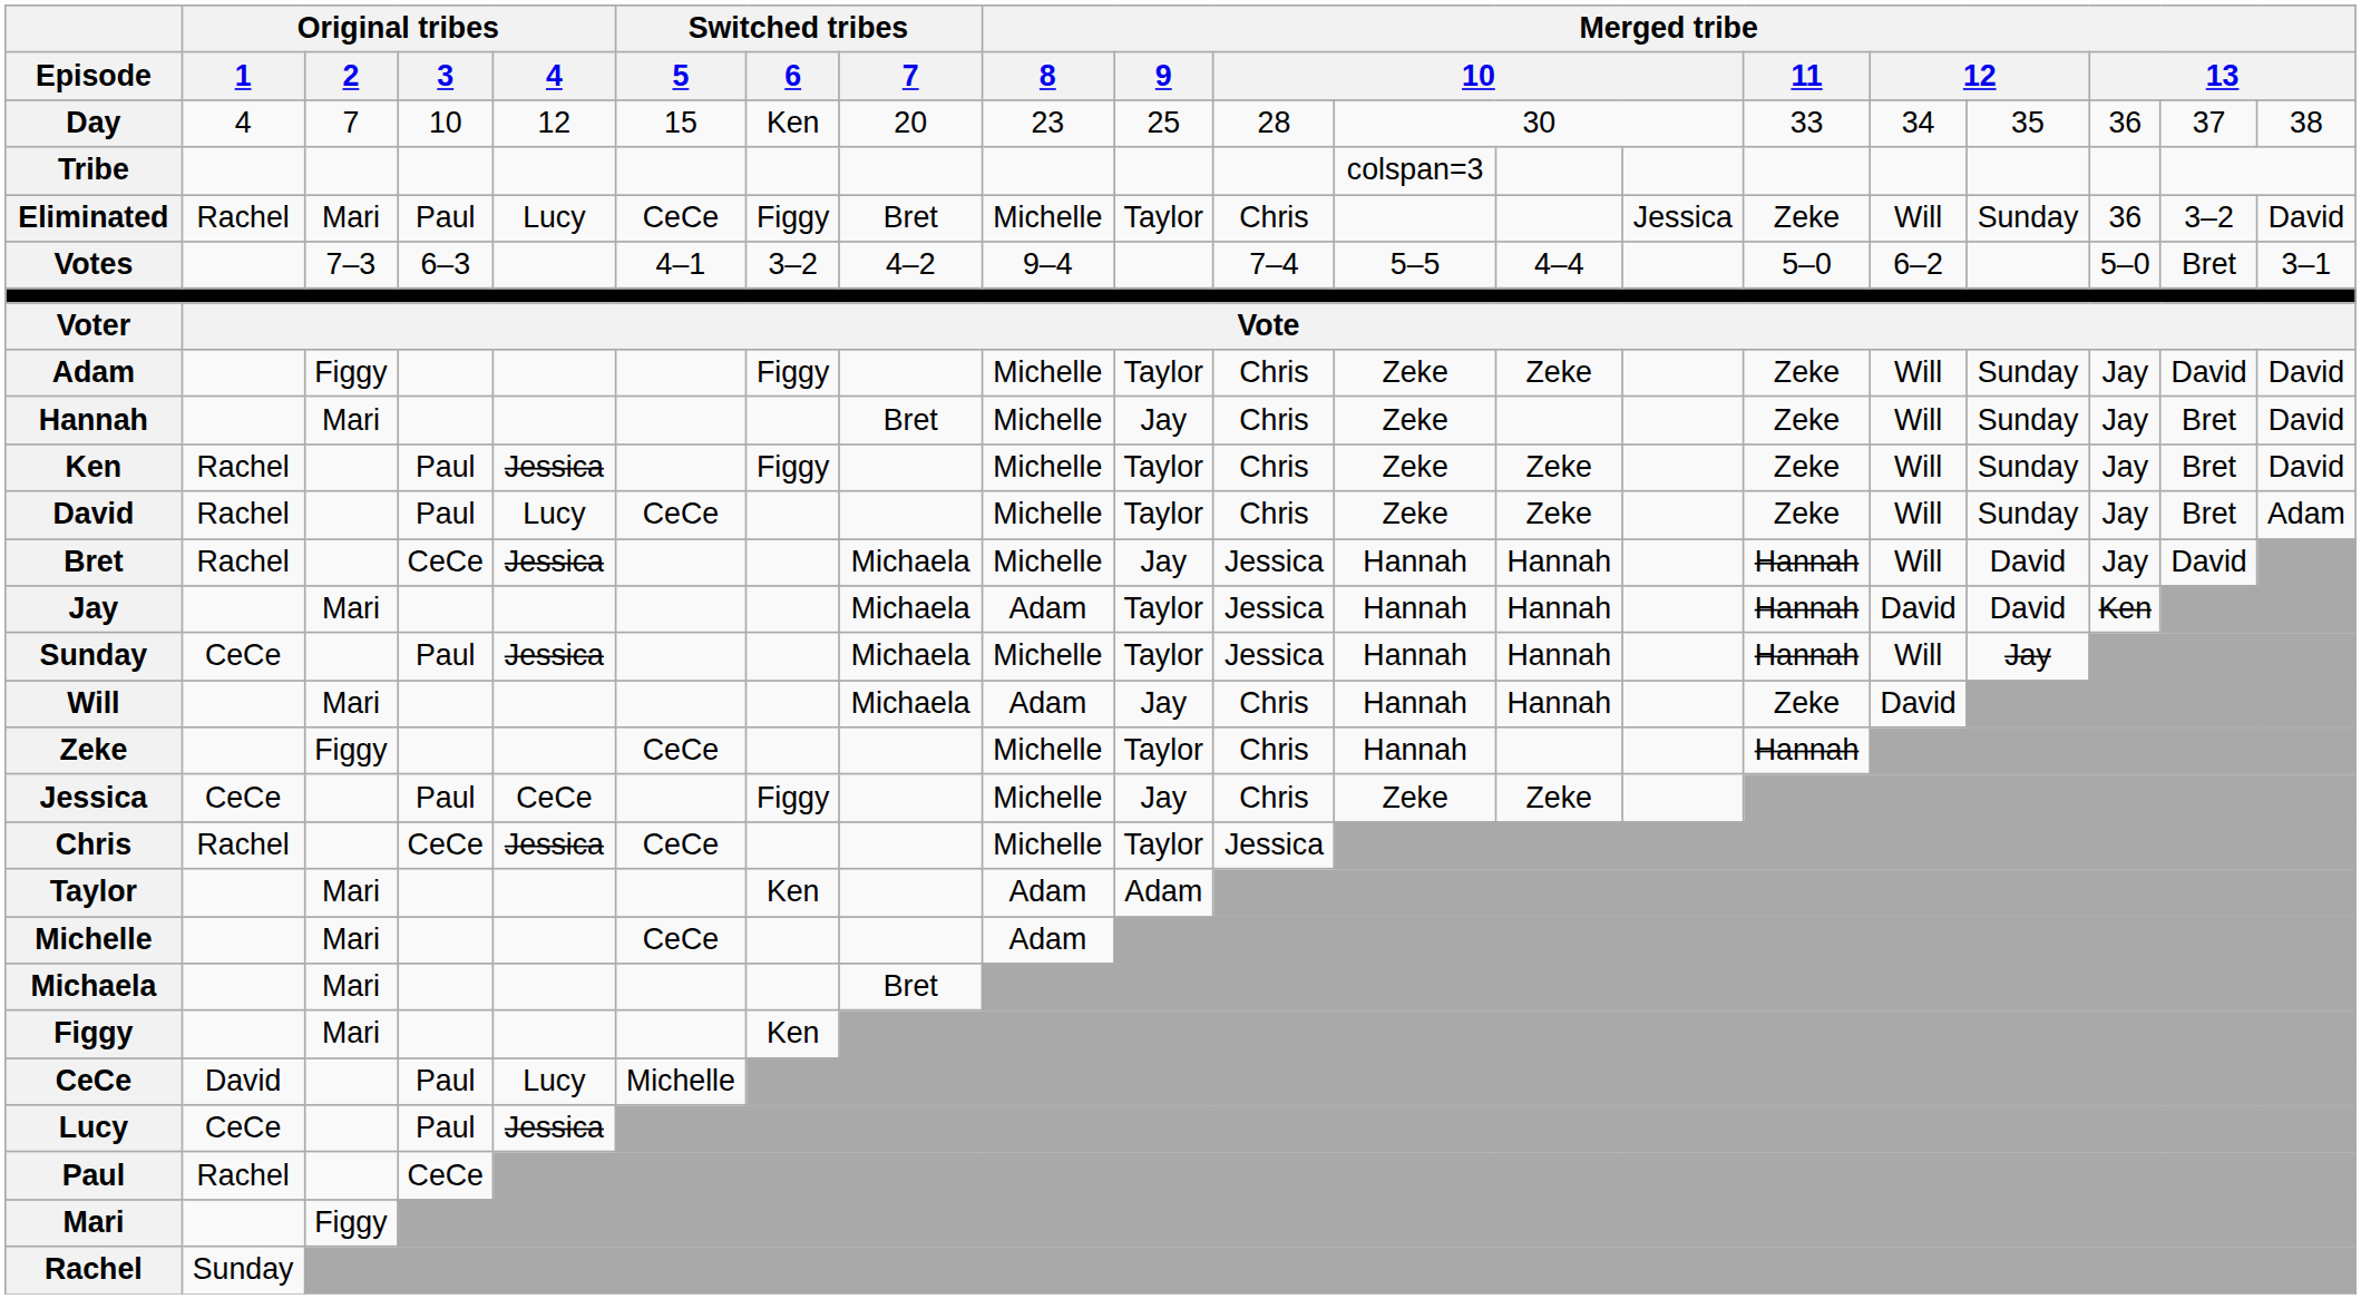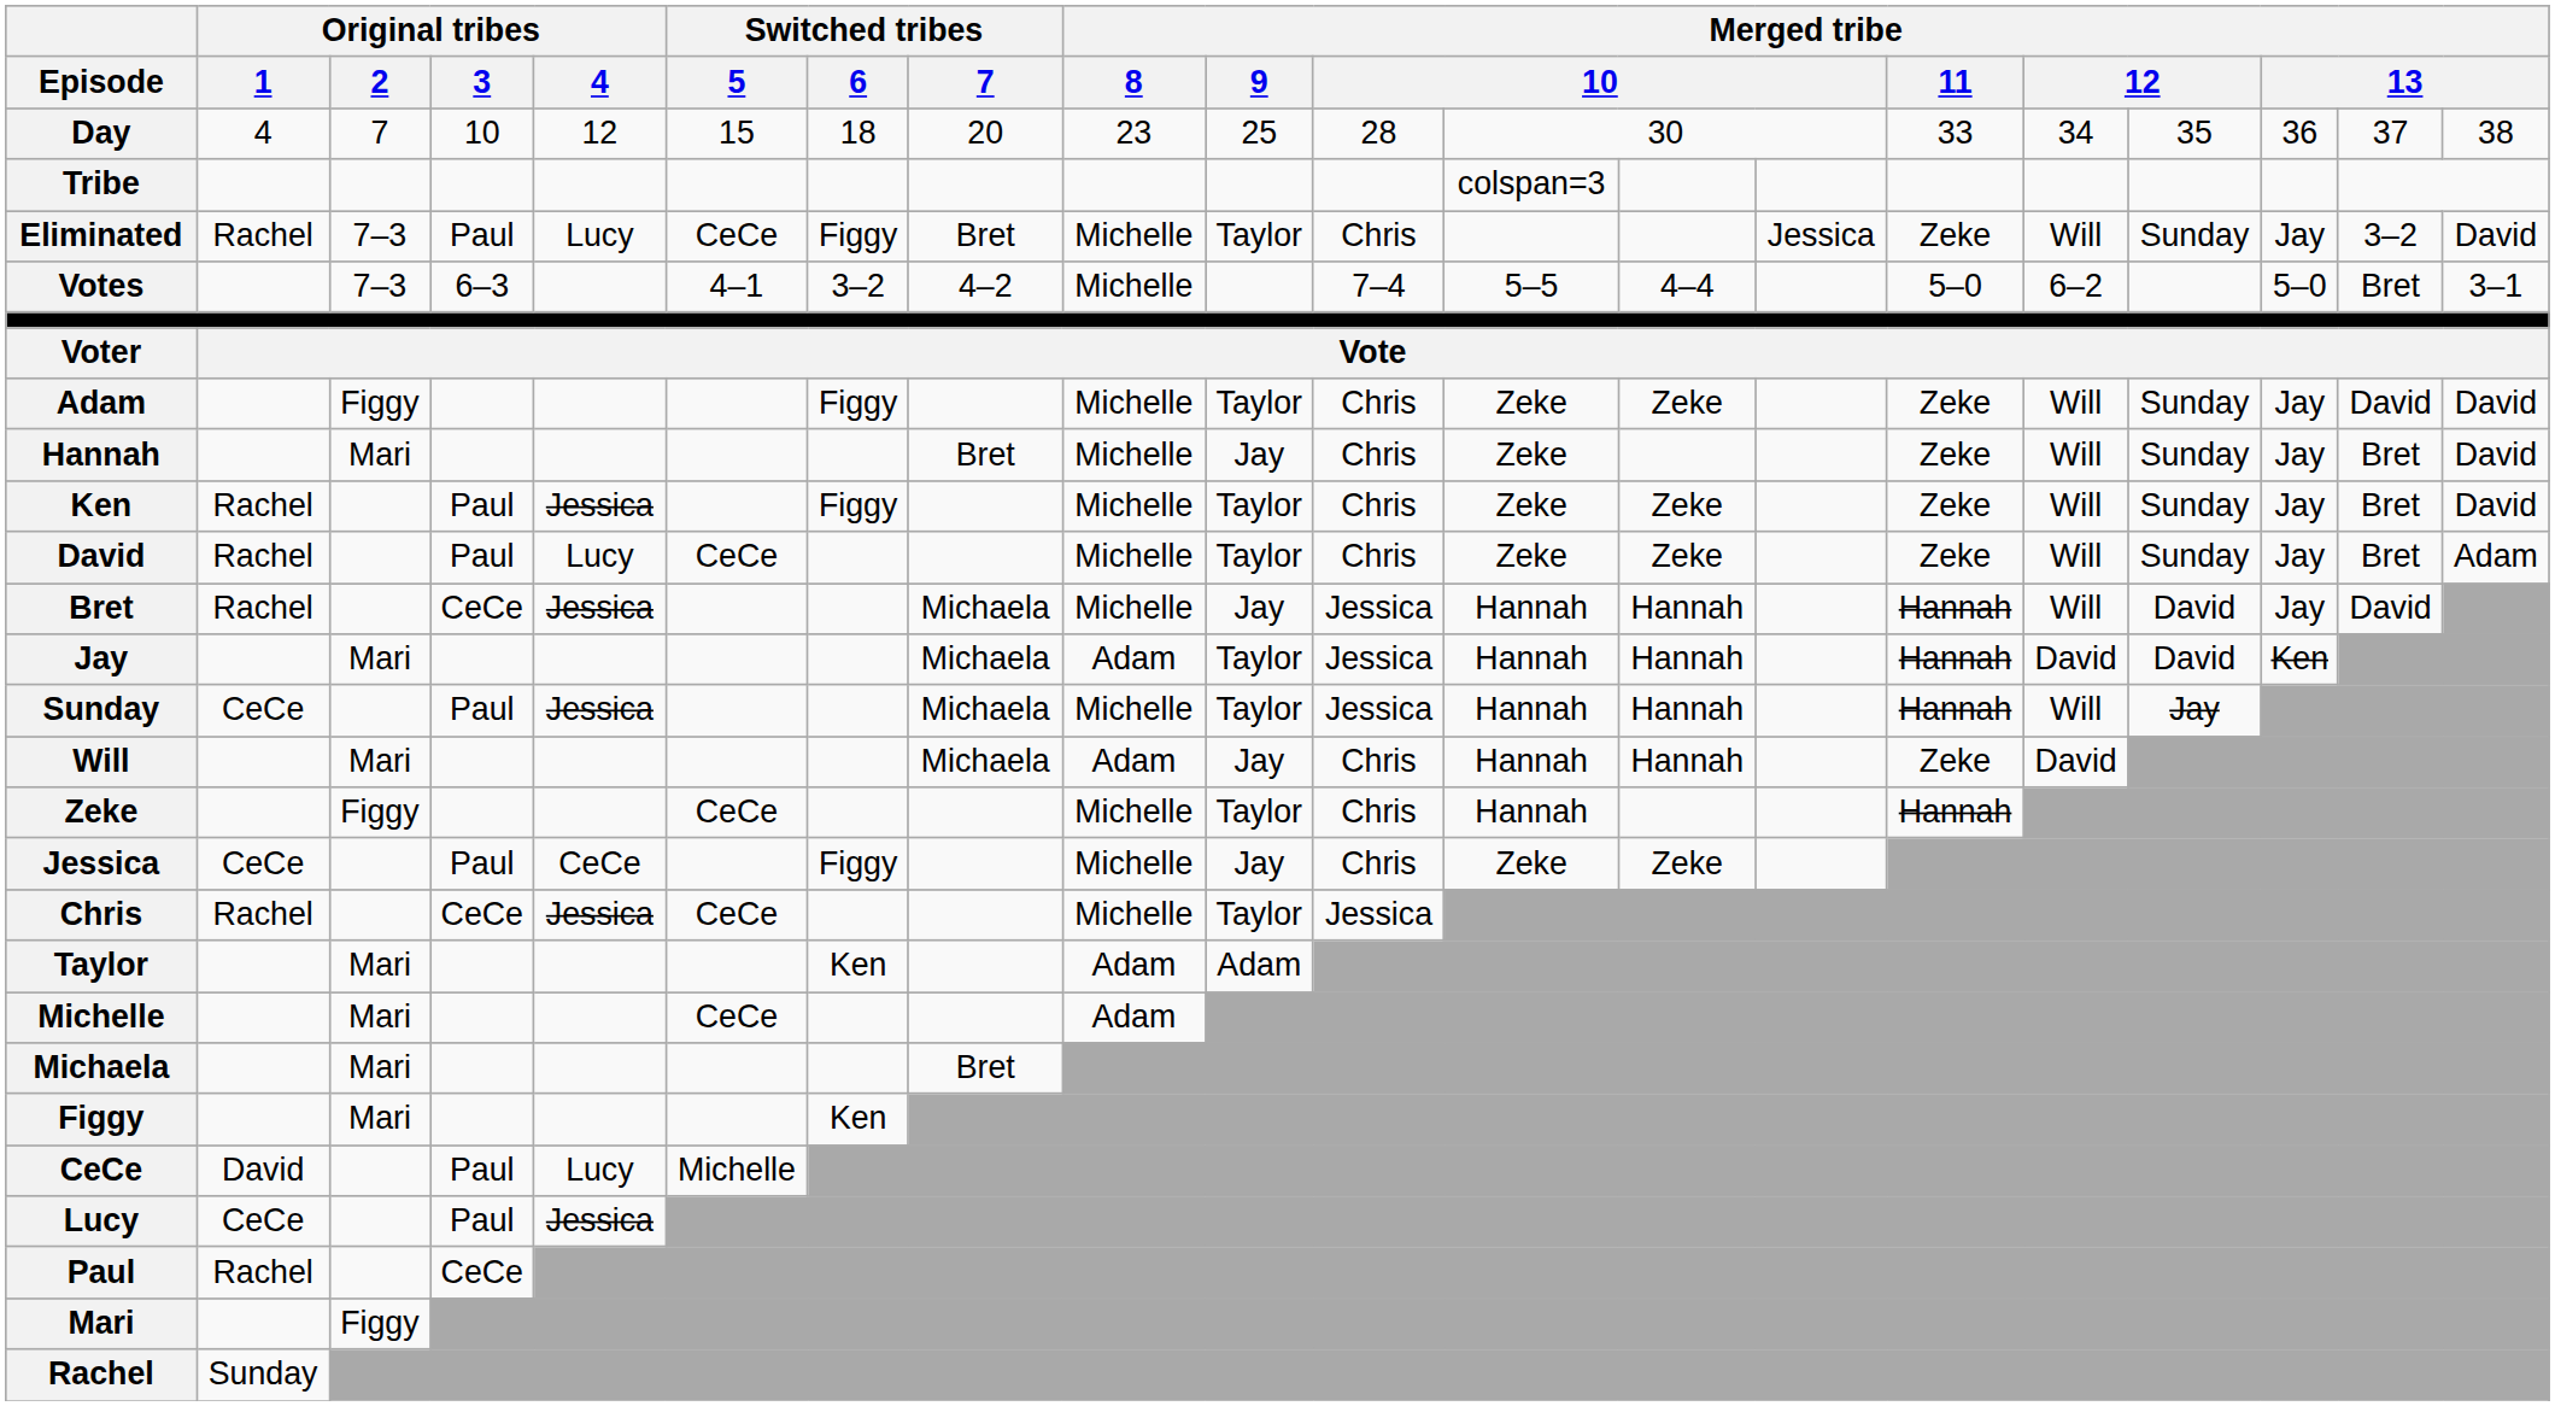Day | Switched tribes / 6: Ken -> 18
Eliminated | Original tribes / 2: Mari -> 7–3
Eliminated | column 18: 36 -> Jay
Votes | Merged tribe / 8: 9–4 -> Michelle
